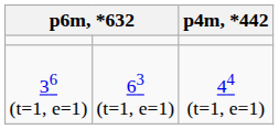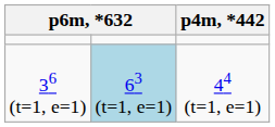36 (t=1, e=1) | column 2: no background -> lightblue background
